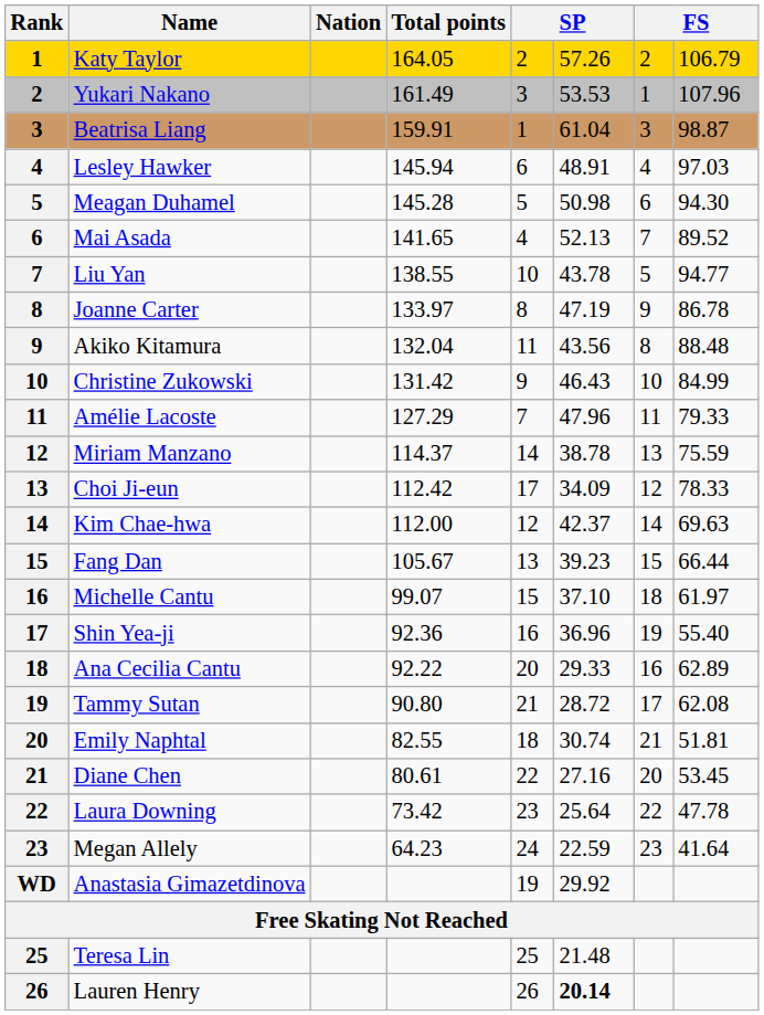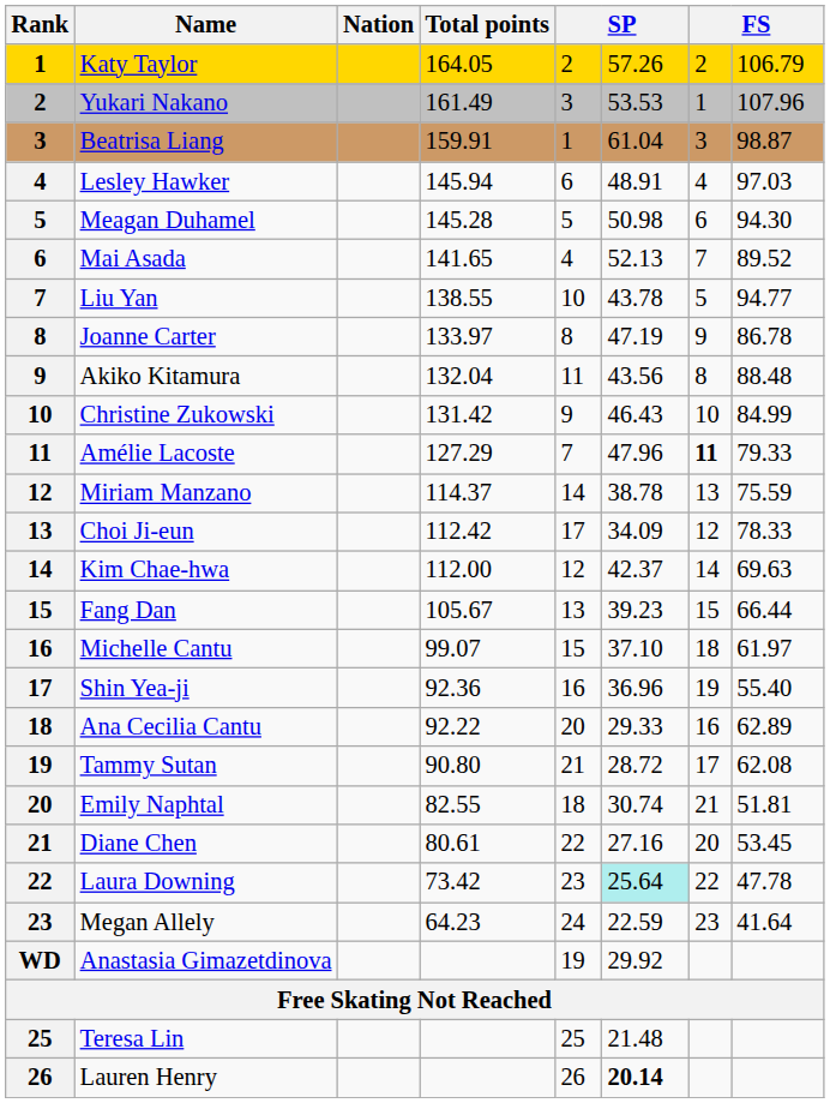Amélie Lacoste | column 7: normal -> bold
Laura Downing | column 6: no background -> paleturquoise background
